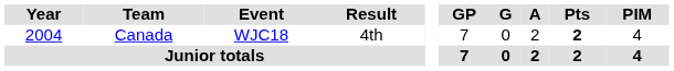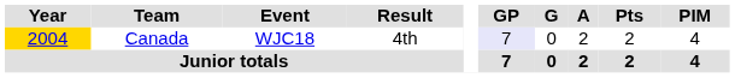Canada | Year: no background -> gold background
Canada | GP: no background -> lavender background
Canada | Pts: bold -> normal
